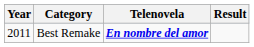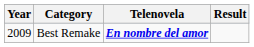Best Remake | Year: 2011 -> 2009
